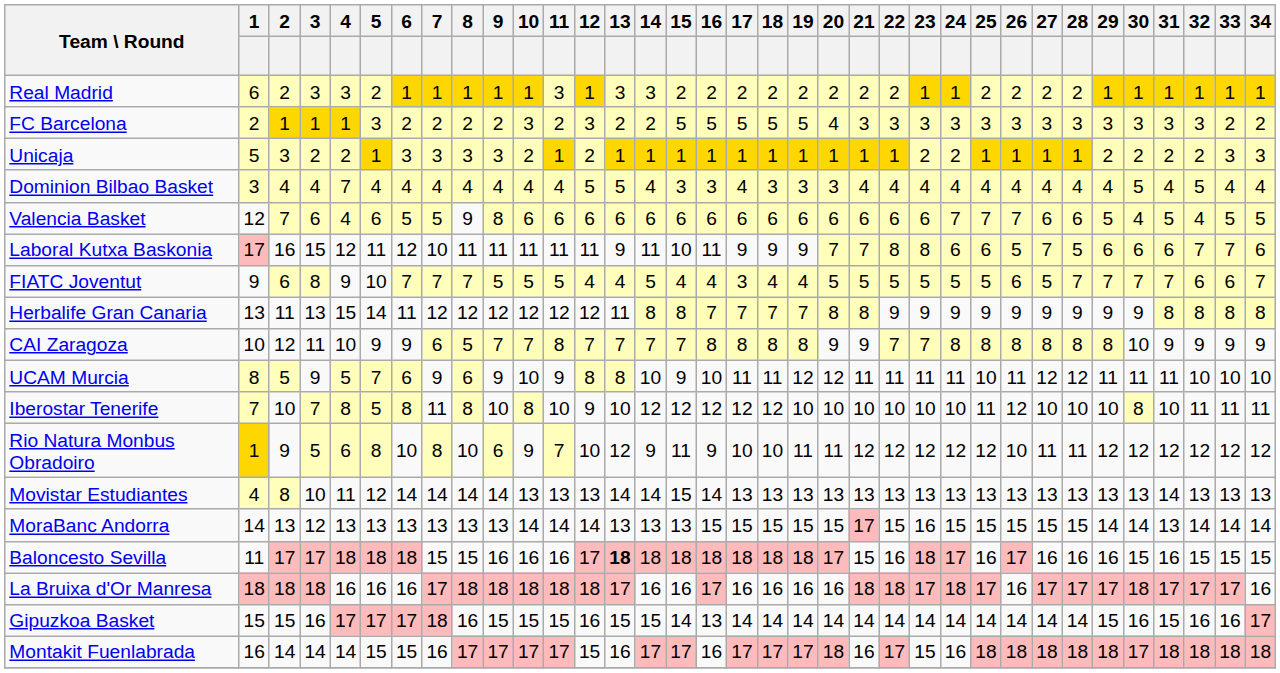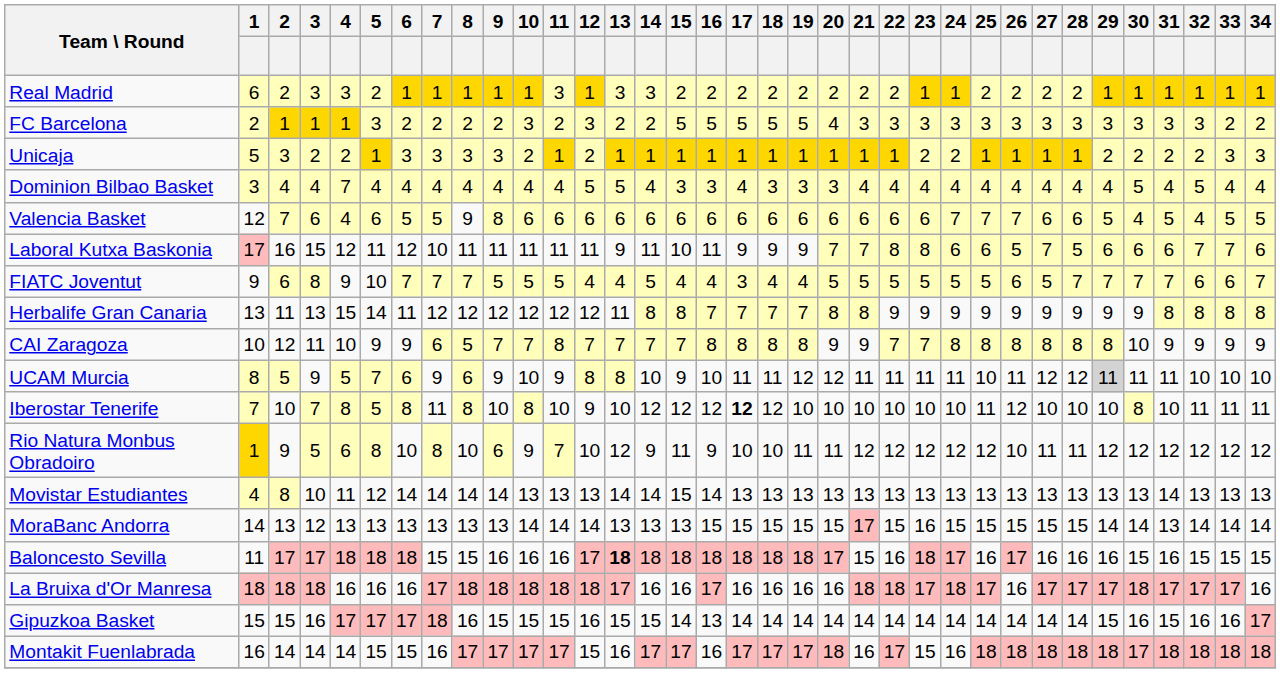UCAM Murcia | 29: no background -> lightgrey background
Iberostar Tenerife | 17: normal -> bold
